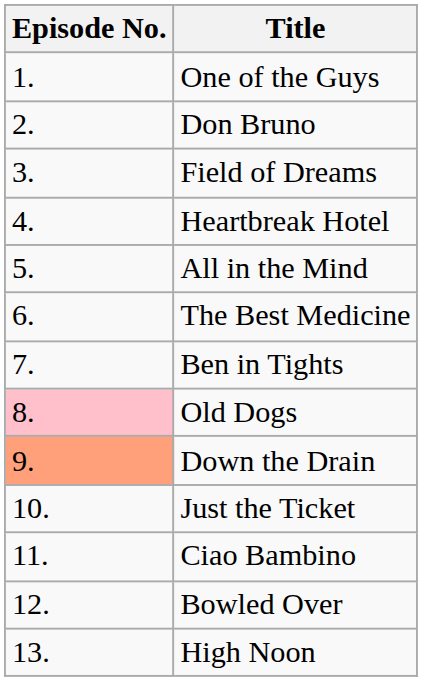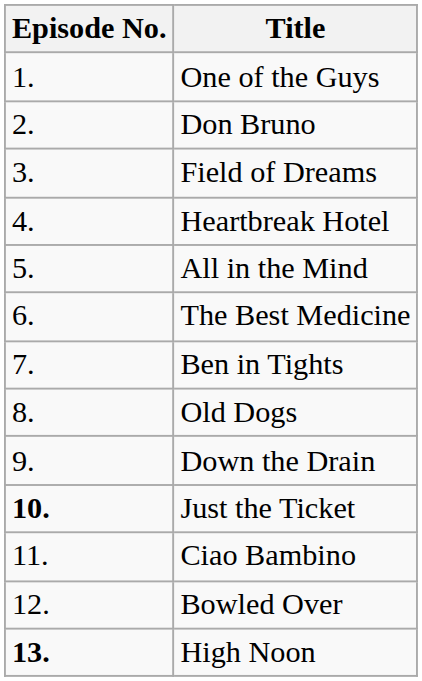Old Dogs | Episode No.: pink background -> no background
Down the Drain | Episode No.: lightsalmon background -> no background
Just the Ticket | Episode No.: normal -> bold
High Noon | Episode No.: normal -> bold
